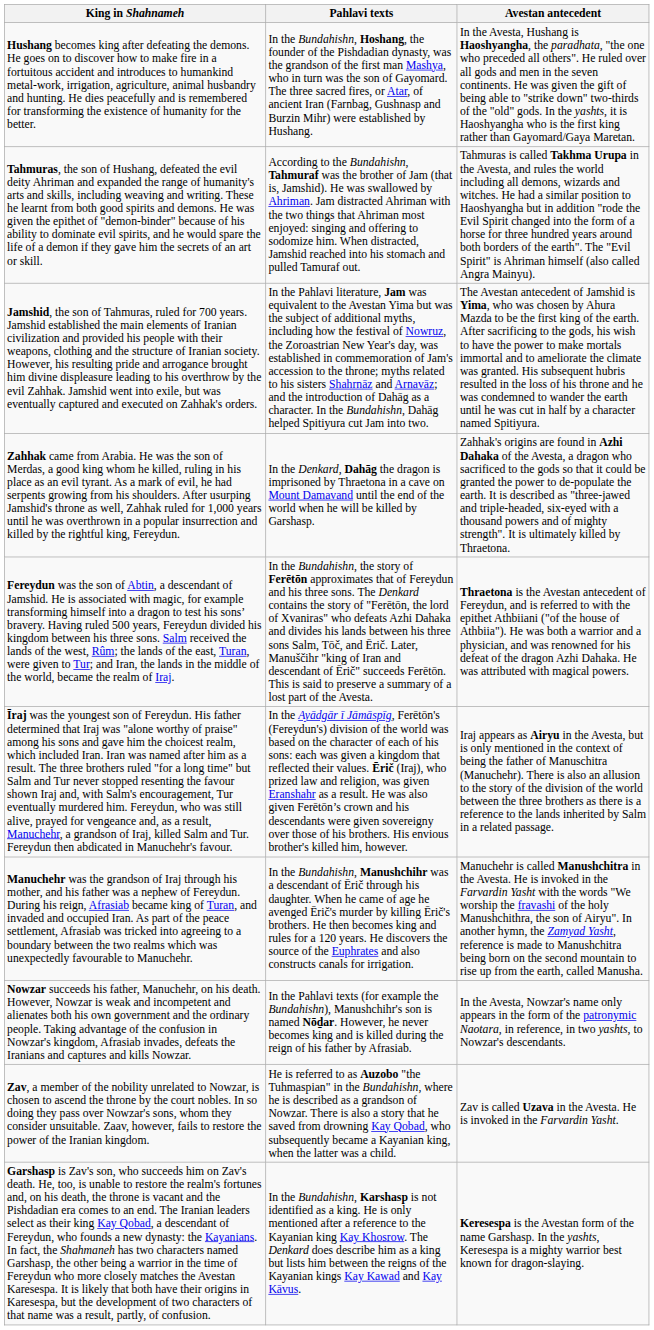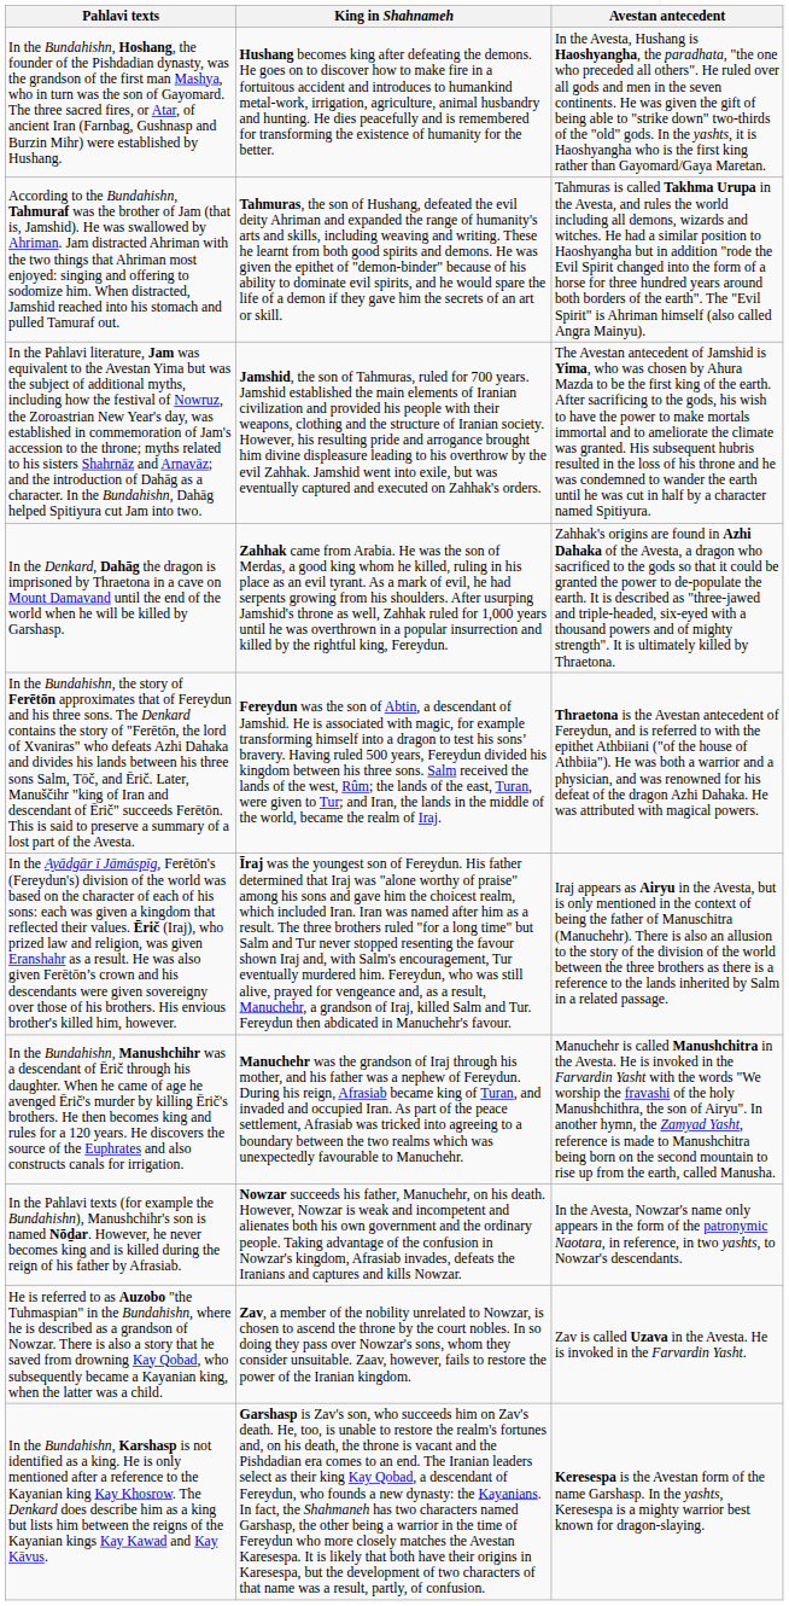columns swapped: King in Shahnameh <-> Pahlavi texts
